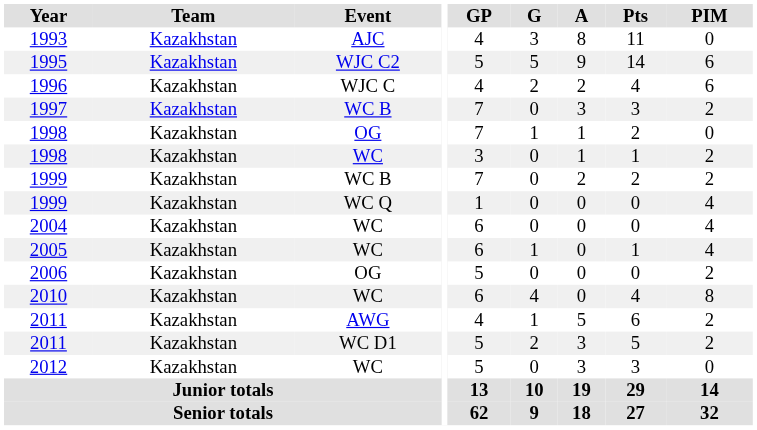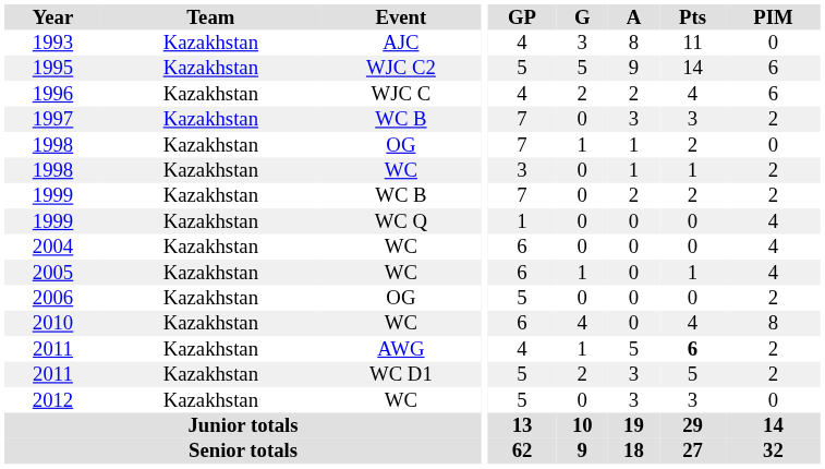2011 / AWG | Pts: normal -> bold
